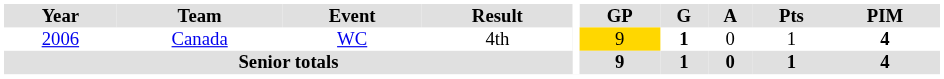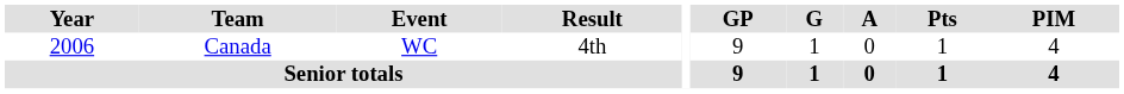Canada | GP: gold background -> no background
Canada | G: bold -> normal
Canada | PIM: bold -> normal
